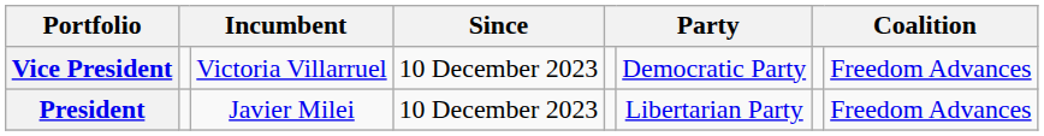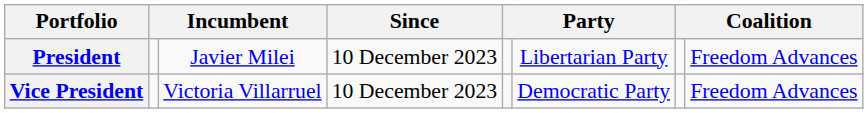rows swapped: President <-> Vice President
